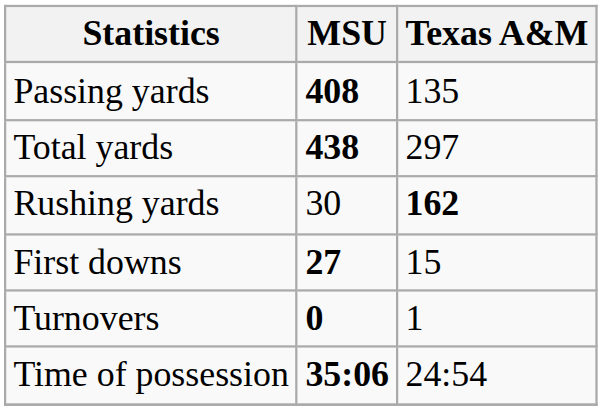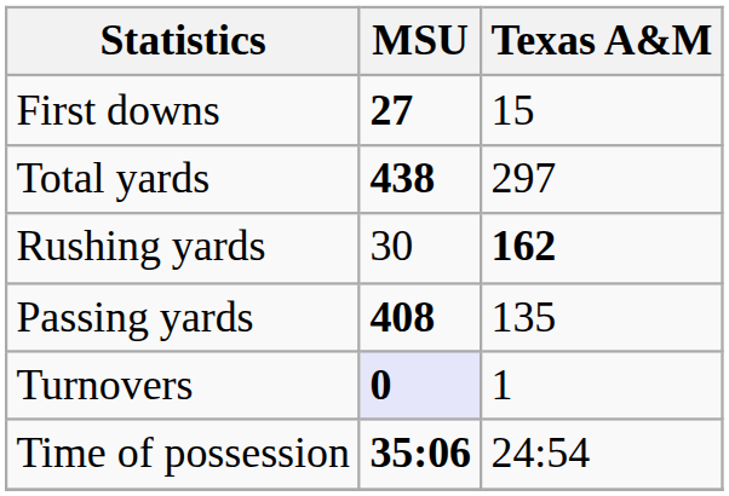rows swapped: First downs <-> Passing yards
Turnovers | MSU: no background -> lavender background
